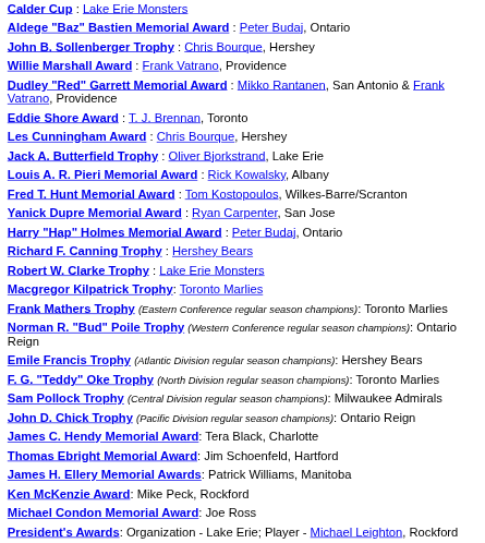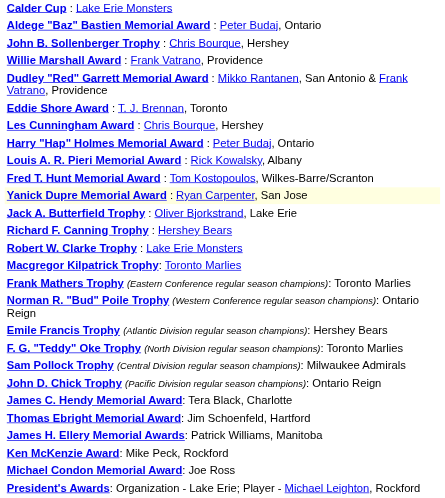row 8 | column 1: Jack A. Butterfield Trophy : Oliver Bjorkstrand, Lake Erie -> Harry "Hap" Holmes Memorial Award : Peter Budaj, Ontario
row 11 | column 1: no background -> lightyellow background
row 12 | column 1: Harry "Hap" Holmes Memorial Award : Peter Budaj, Ontario -> Jack A. Butterfield Trophy : Oliver Bjorkstrand, Lake Erie
